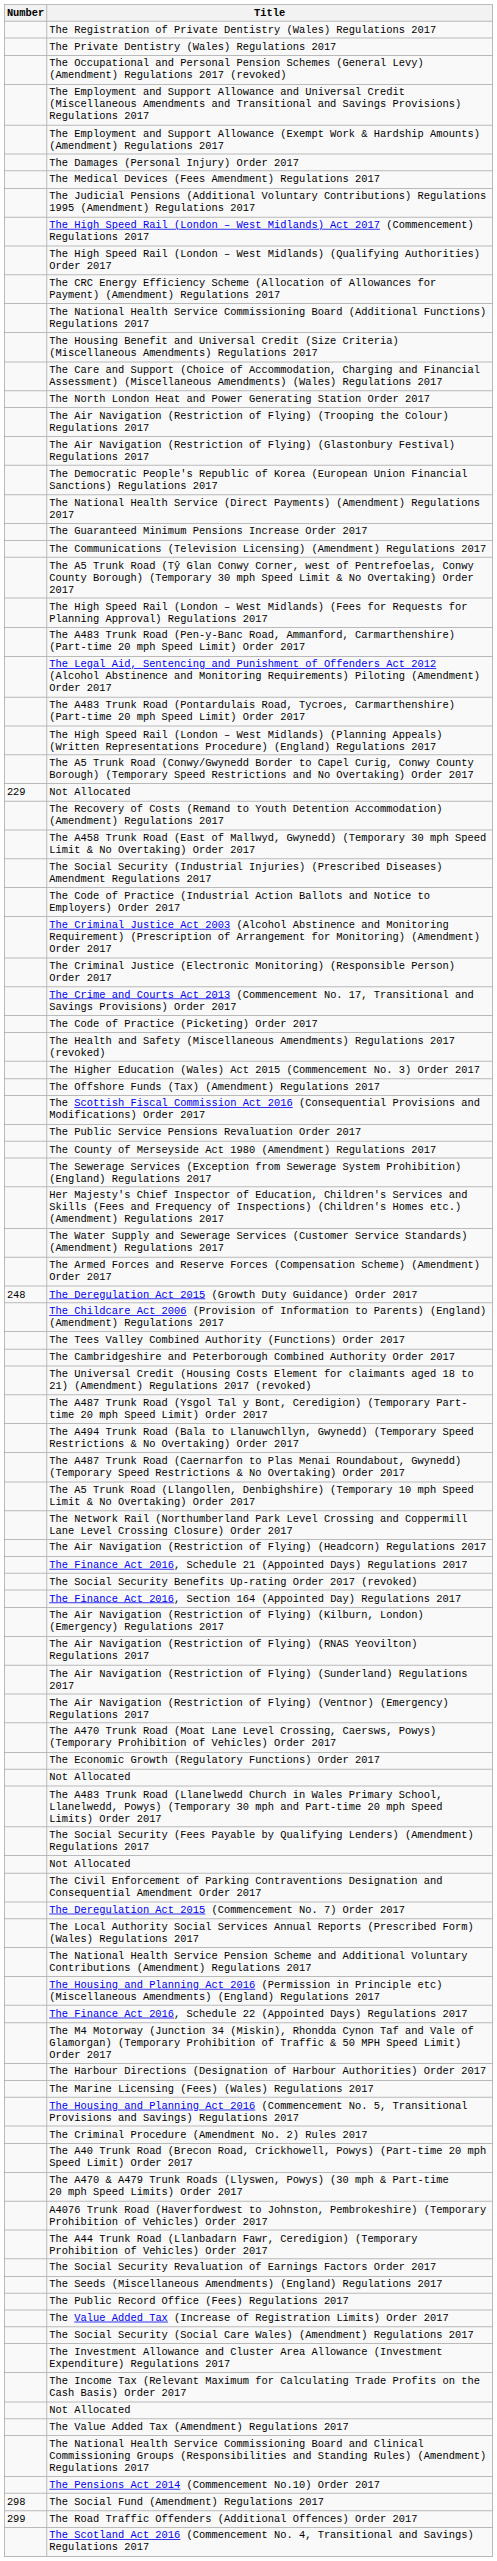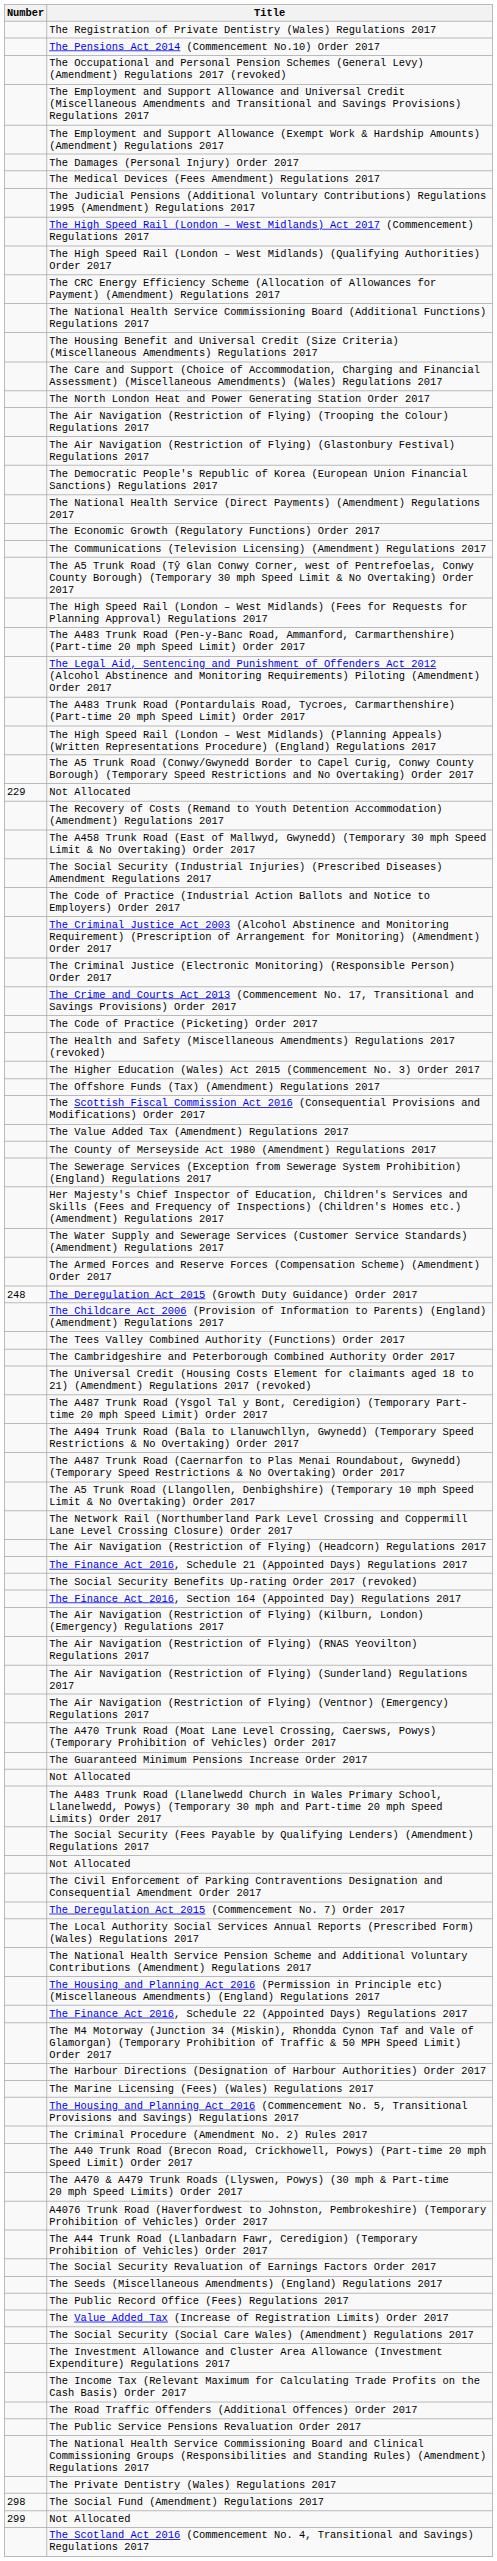row 3 | Title: The Private Dentistry (Wales) Regulations 2017 -> The Pensions Act 2014 (Commencement No.10) Order 2017
row 21 | Title: The Guaranteed Minimum Pensions Increase Order 2017 -> The Economic Growth (Regulatory Functions) Order 2017
row 43 | Title: The Public Service Pensions Revaluation Order 2017 -> The Value Added Tax (Amendment) Regulations 2017
row 68 | Title: The Economic Growth (Regulatory Functions) Order 2017 -> The Guaranteed Minimum Pensions Increase Order 2017
row 95 | Title: Not Allocated -> The Road Traffic Offenders (Additional Offences) Order 2017
row 96 | Title: The Value Added Tax (Amendment) Regulations 2017 -> The Public Service Pensions Revaluation Order 2017
row 98 | Title: The Pensions Act 2014 (Commencement No.10) Order 2017 -> The Private Dentistry (Wales) Regulations 2017
row 100 | Title: The Road Traffic Offenders (Additional Offences) Order 2017 -> Not Allocated
